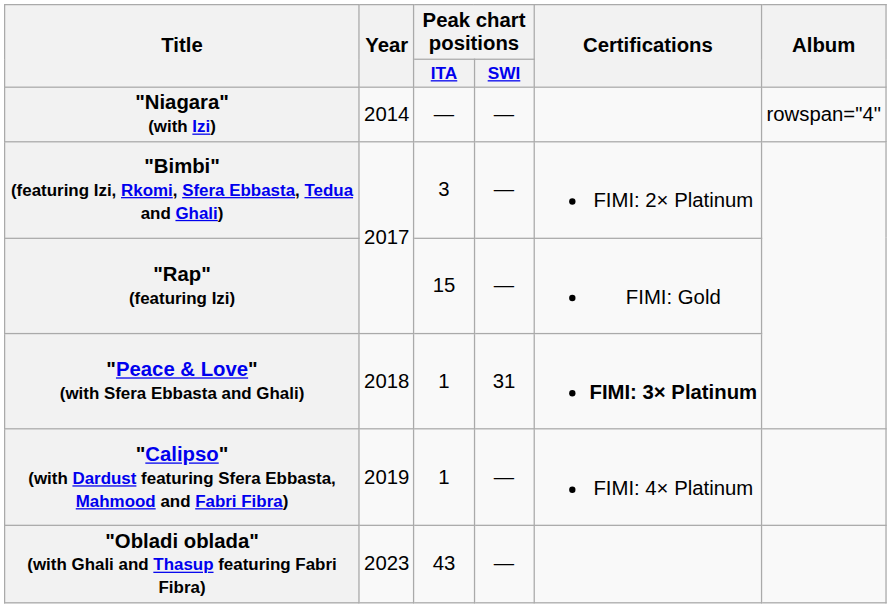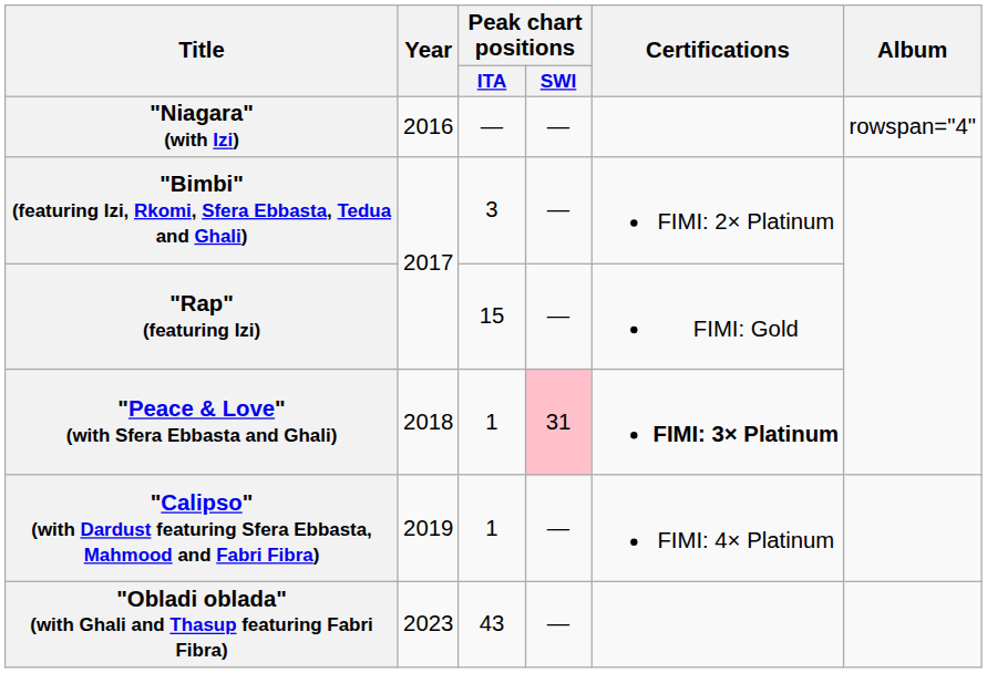"Niagara" (with Izi) | Year: 2014 -> 2016
"Peace & Love" (with Sfera Ebbasta and Ghali) | Peak chart positions / SWI: no background -> pink background
